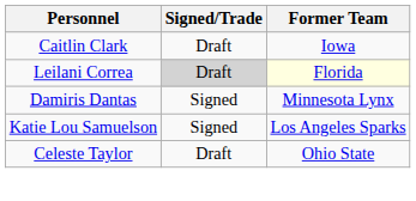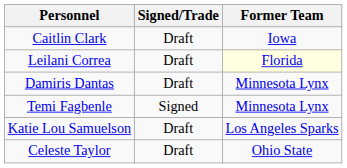Leilani Correa | Signed/Trade: lightgrey background -> no background
Damiris Dantas | Signed/Trade: Signed -> Draft
+ row: Temi Fagbenle | Signed | Minnesota Lynx
Katie Lou Samuelson | Signed/Trade: Signed -> Draft
